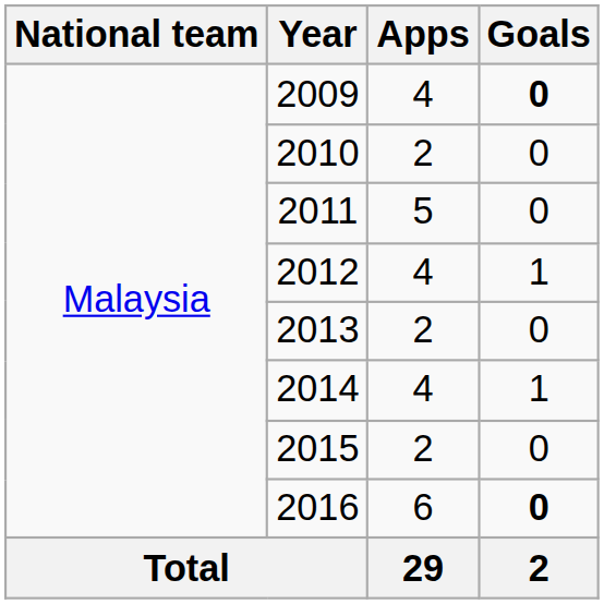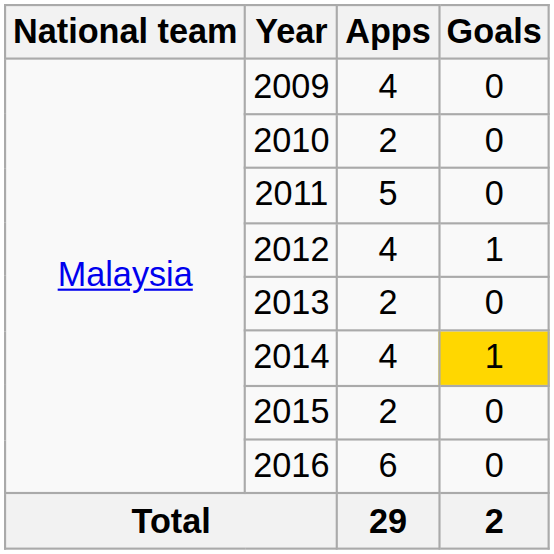2009 | Goals: bold -> normal
2014 | Goals: no background -> gold background
2016 | Goals: bold -> normal
